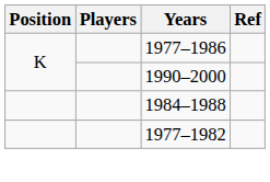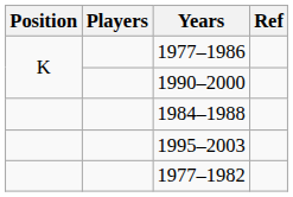+ row: 1995–2003
